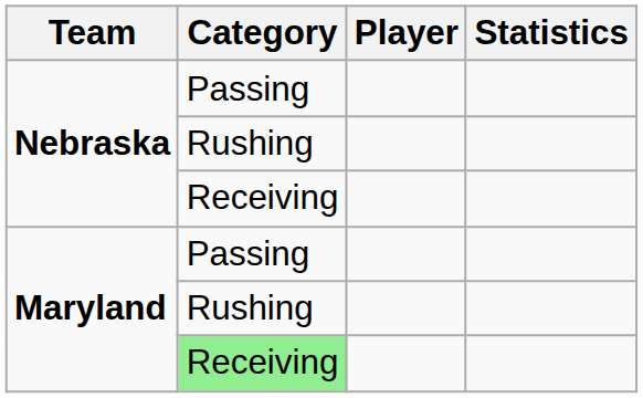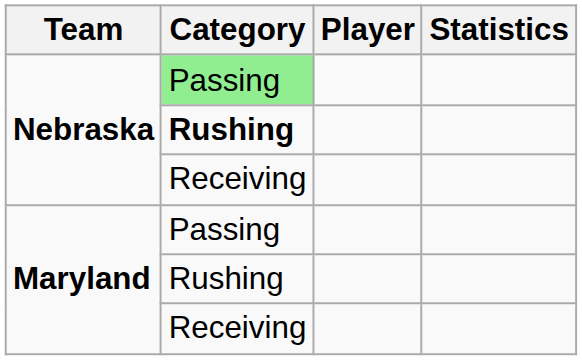Nebraska / Passing | Category: no background -> lightgreen background
Nebraska / Rushing | Category: normal -> bold
Maryland / Receiving | Category: lightgreen background -> no background
